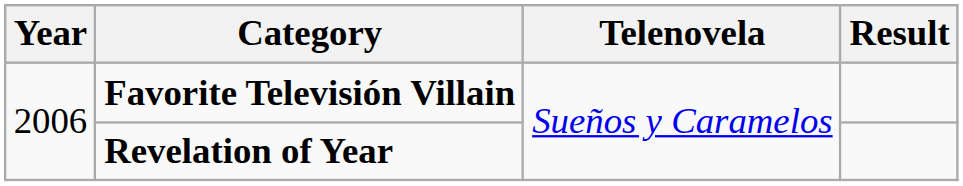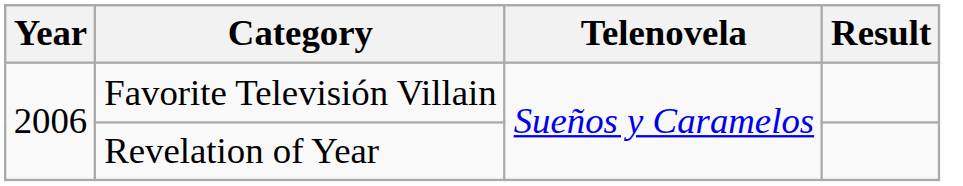Favorite Televisión Villain | Category: bold -> normal
Revelation of Year | Category: bold -> normal
